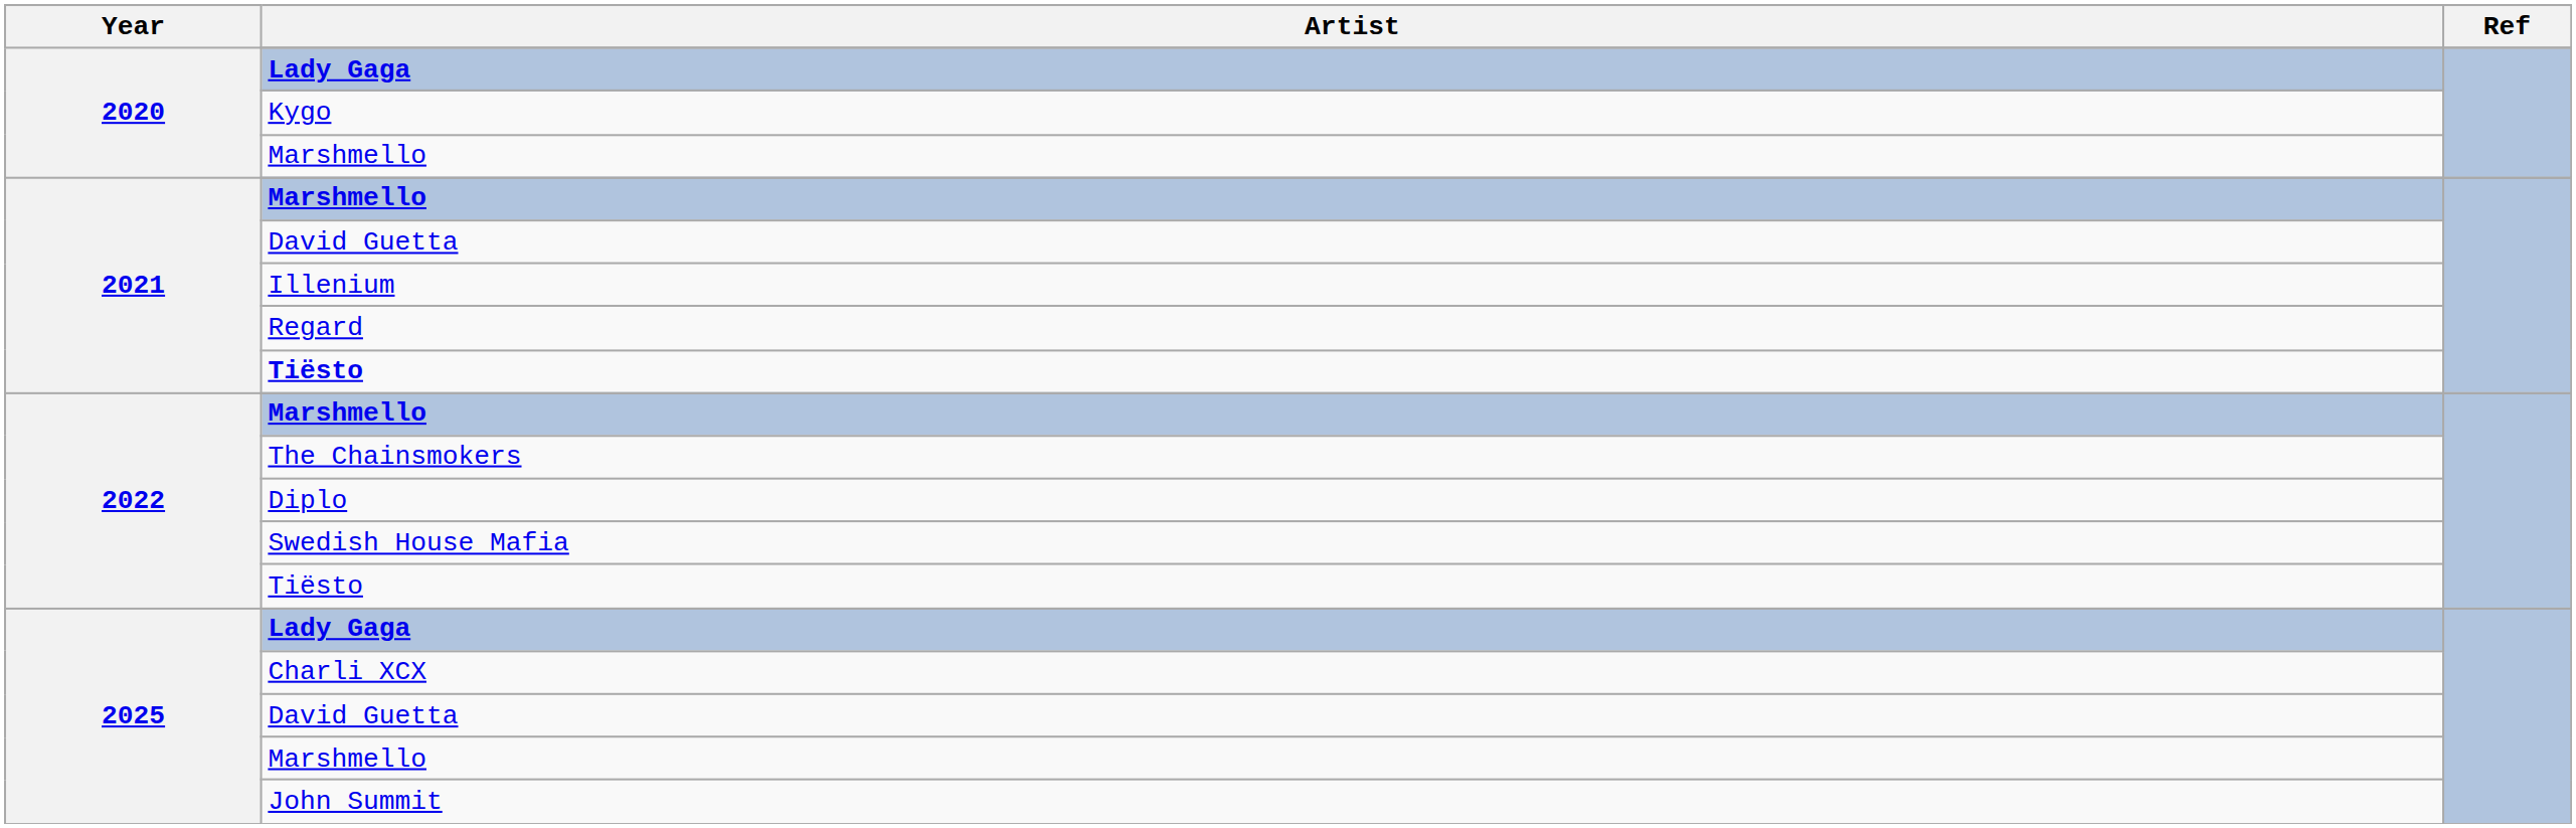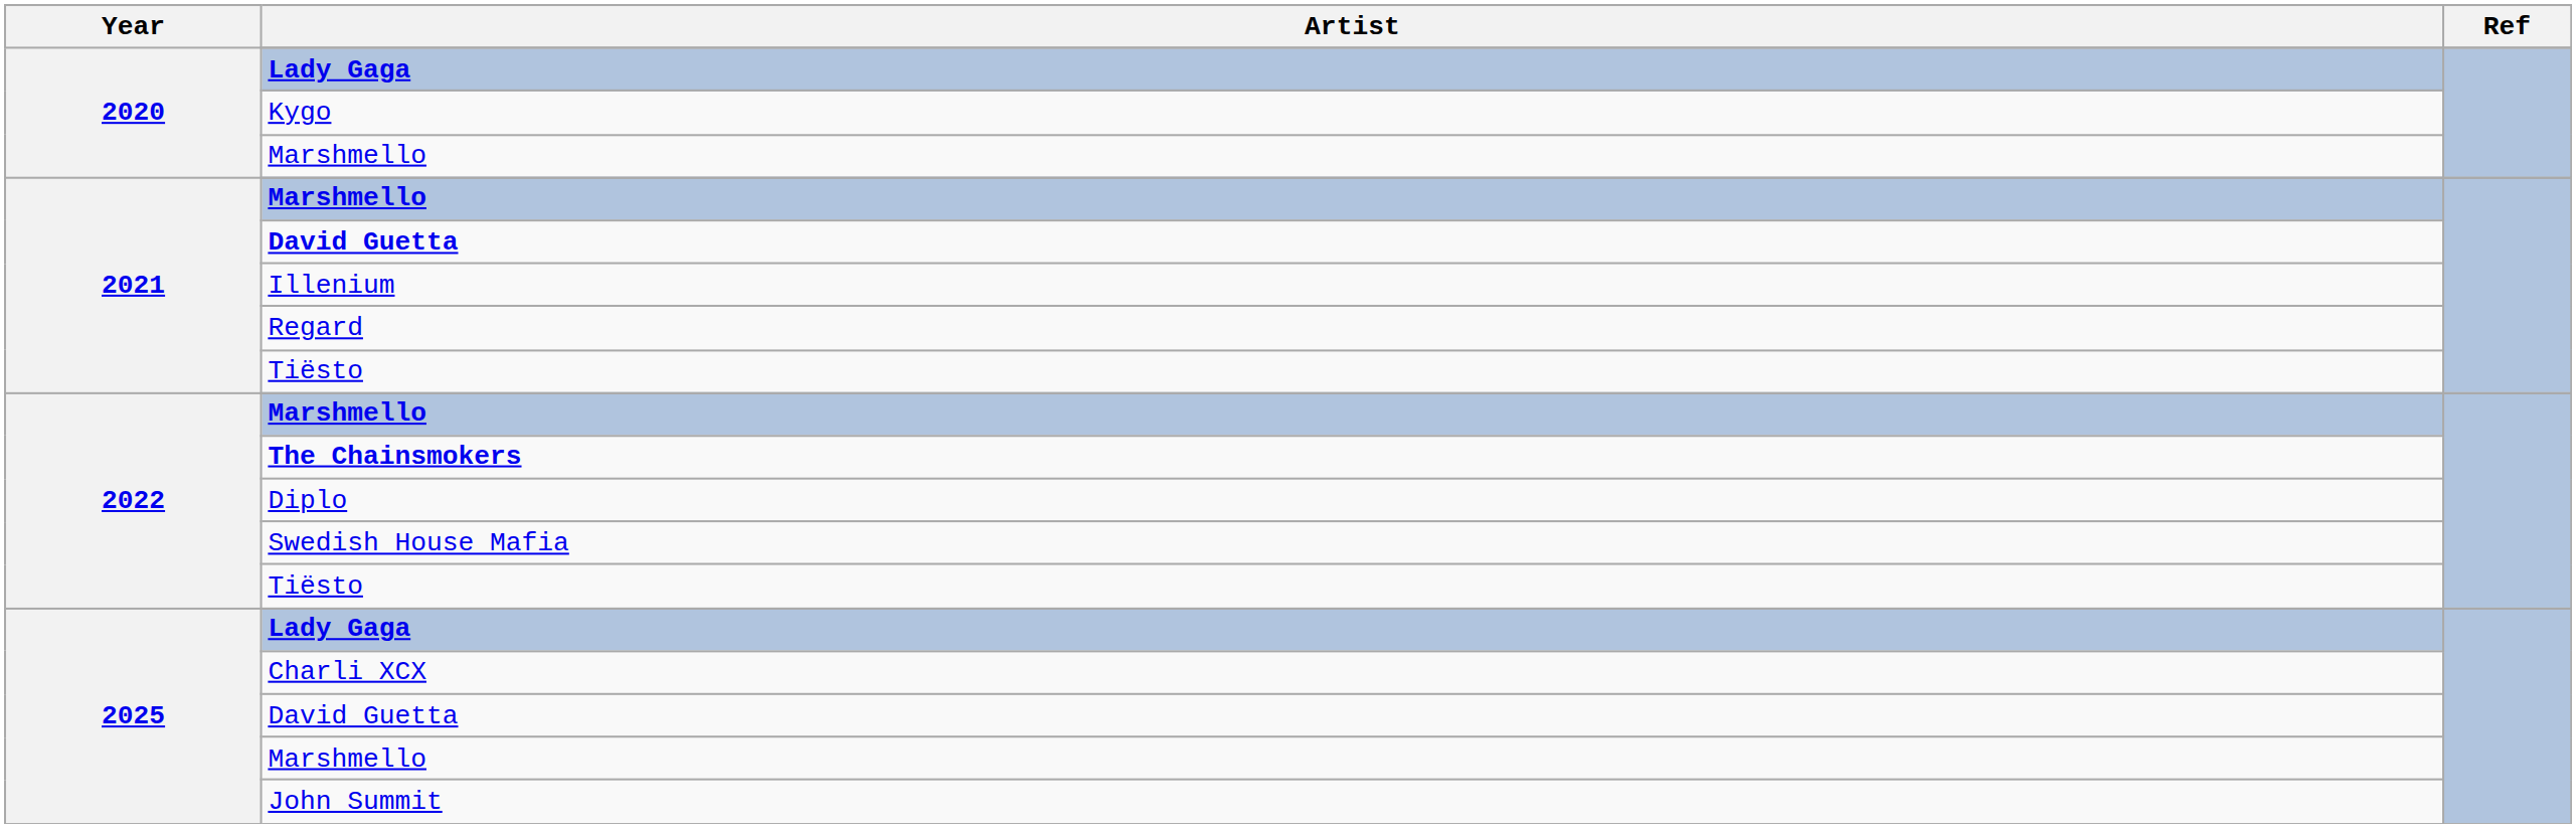2021 / David Guetta | Artist: normal -> bold
2021 / Tiësto | Artist: bold -> normal
The Chainsmokers | Artist: normal -> bold
